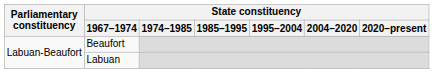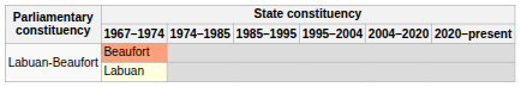Beaufort | State constituency / 1967–1974: no background -> lightsalmon background
Labuan | State constituency / 1967–1974: no background -> lightyellow background
